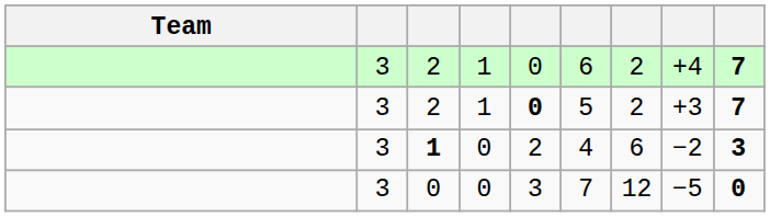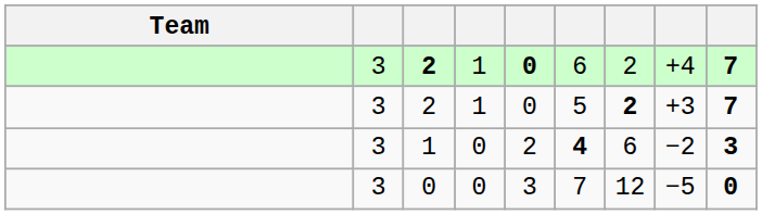row 2 | column 3: normal -> bold
row 2 | column 5: normal -> bold
row 3 | column 5: bold -> normal
row 3 | column 7: normal -> bold
row 4 | column 3: bold -> normal
row 4 | column 6: normal -> bold
